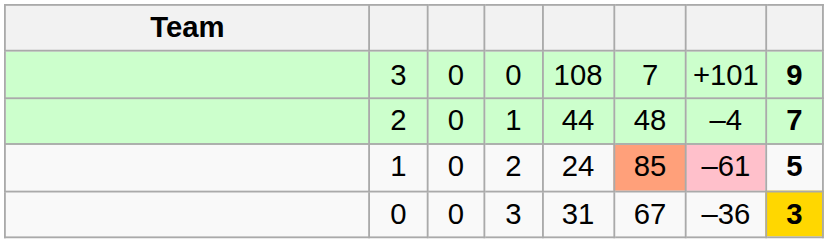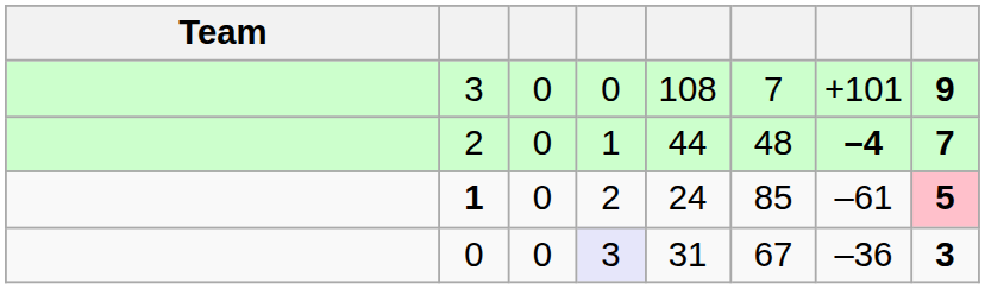row 3 | column 7: normal -> bold
row 4 | column 2: normal -> bold
row 4 | column 6: lightsalmon background -> no background
row 4 | column 7: pink background -> no background
row 4 | column 8: no background -> pink background
row 5 | column 4: no background -> lavender background
row 5 | column 8: gold background -> no background
